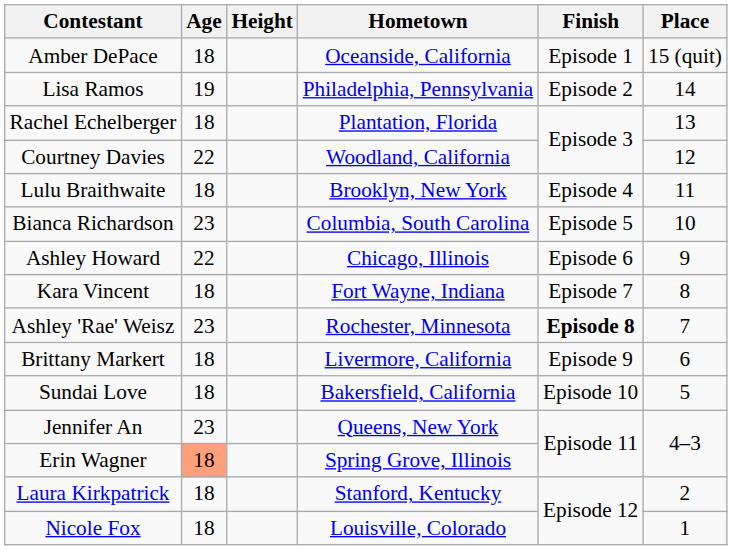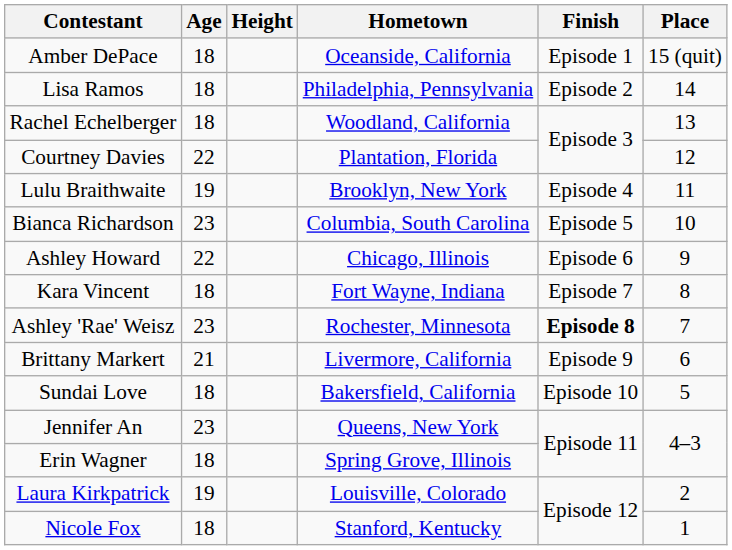Lisa Ramos | Age: 19 -> 18
Rachel Echelberger | Hometown: Plantation, Florida -> Woodland, California
Courtney Davies | Hometown: Woodland, California -> Plantation, Florida
Lulu Braithwaite | Age: 18 -> 19
Brittany Markert | Age: 18 -> 21
Erin Wagner | Age: lightsalmon background -> no background
Laura Kirkpatrick | Age: 18 -> 19
Laura Kirkpatrick | Hometown: Stanford, Kentucky -> Louisville, Colorado
Nicole Fox | Hometown: Louisville, Colorado -> Stanford, Kentucky
